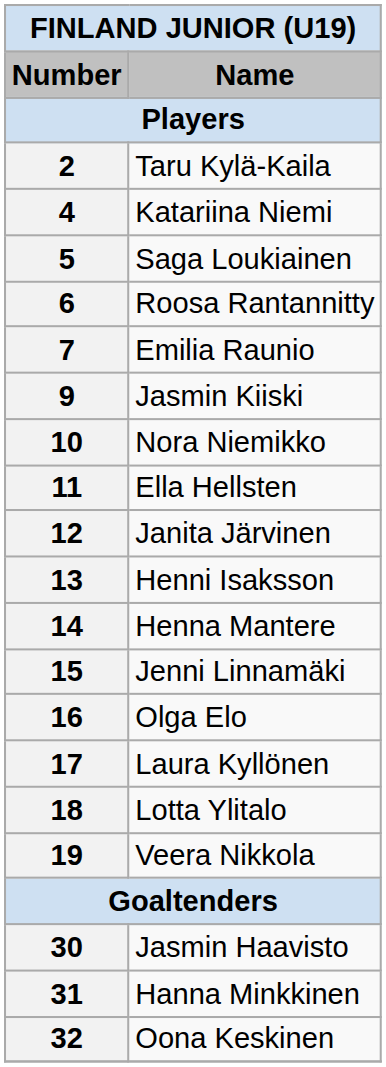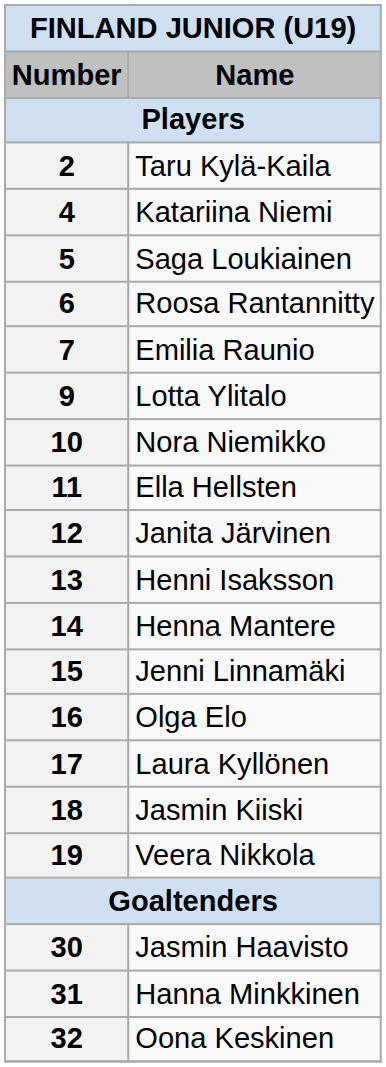9 | Name: Jasmin Kiiski -> Lotta Ylitalo
18 | Name: Lotta Ylitalo -> Jasmin Kiiski
